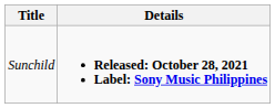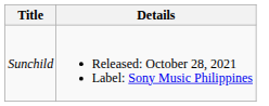Sunchild | Details: bold -> normal
